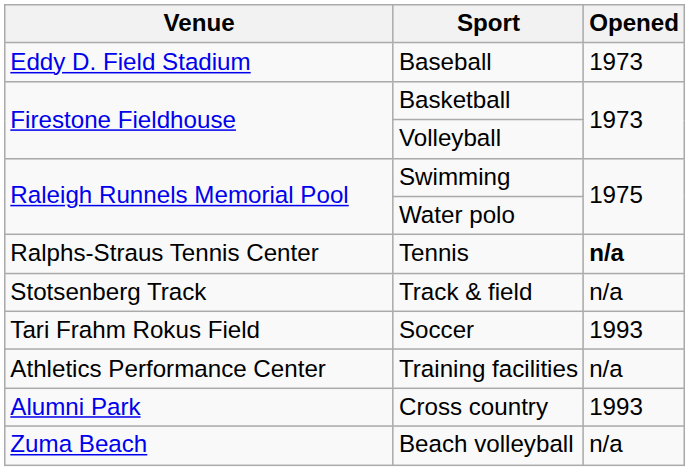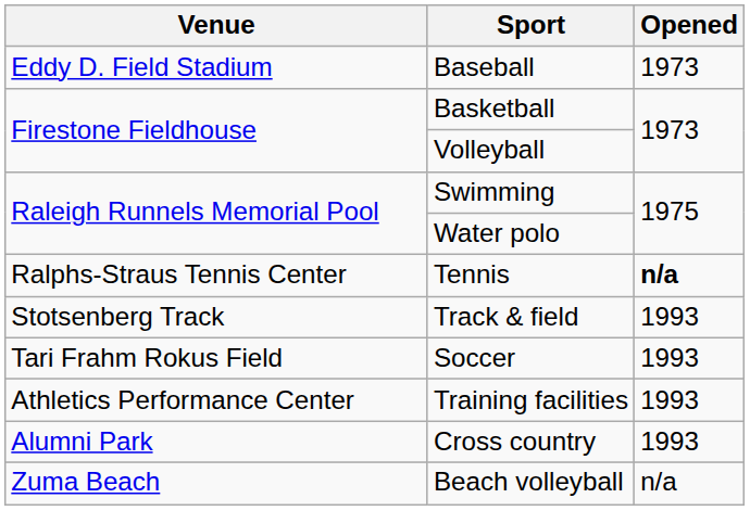Track & field | Opened: n/a -> 1993
Training facilities | Opened: n/a -> 1993
